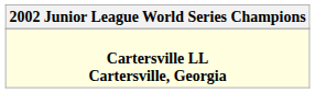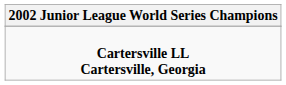row 2 | column 1: lightyellow background -> no background
